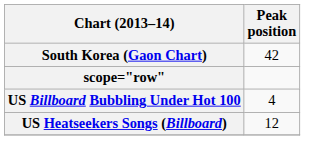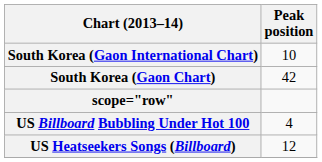+ row: South Korea (Gaon International Chart) | 10
